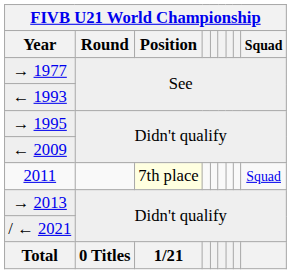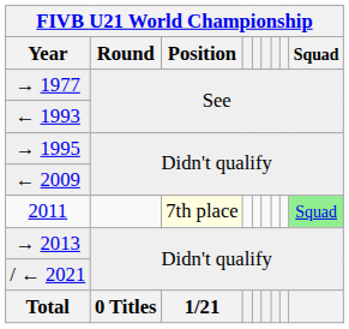2011 | FIVB U21 World Championship / Squad: no background -> lightgreen background
